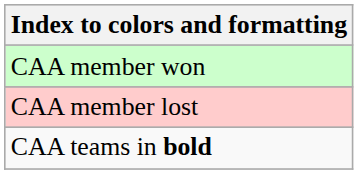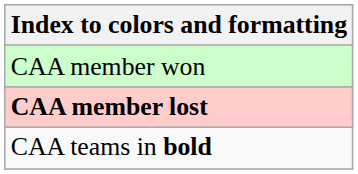row 3 | column 1: normal -> bold
